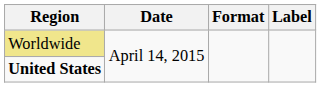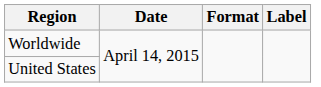Worldwide | Region: khaki background -> no background
United States | Region: bold -> normal
